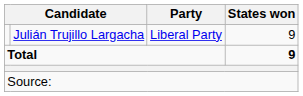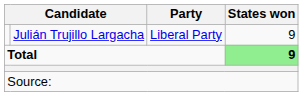Total | States won: no background -> lightgreen background
